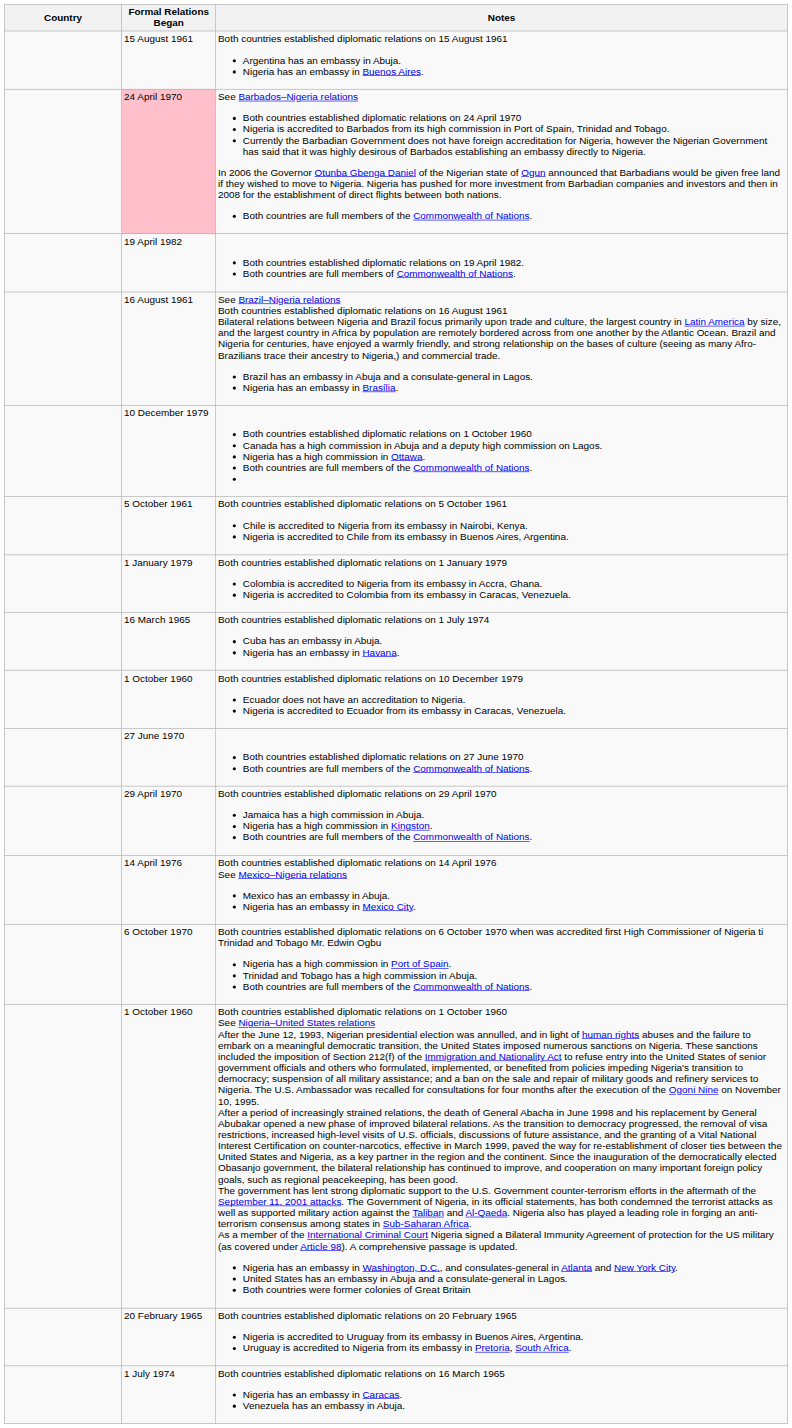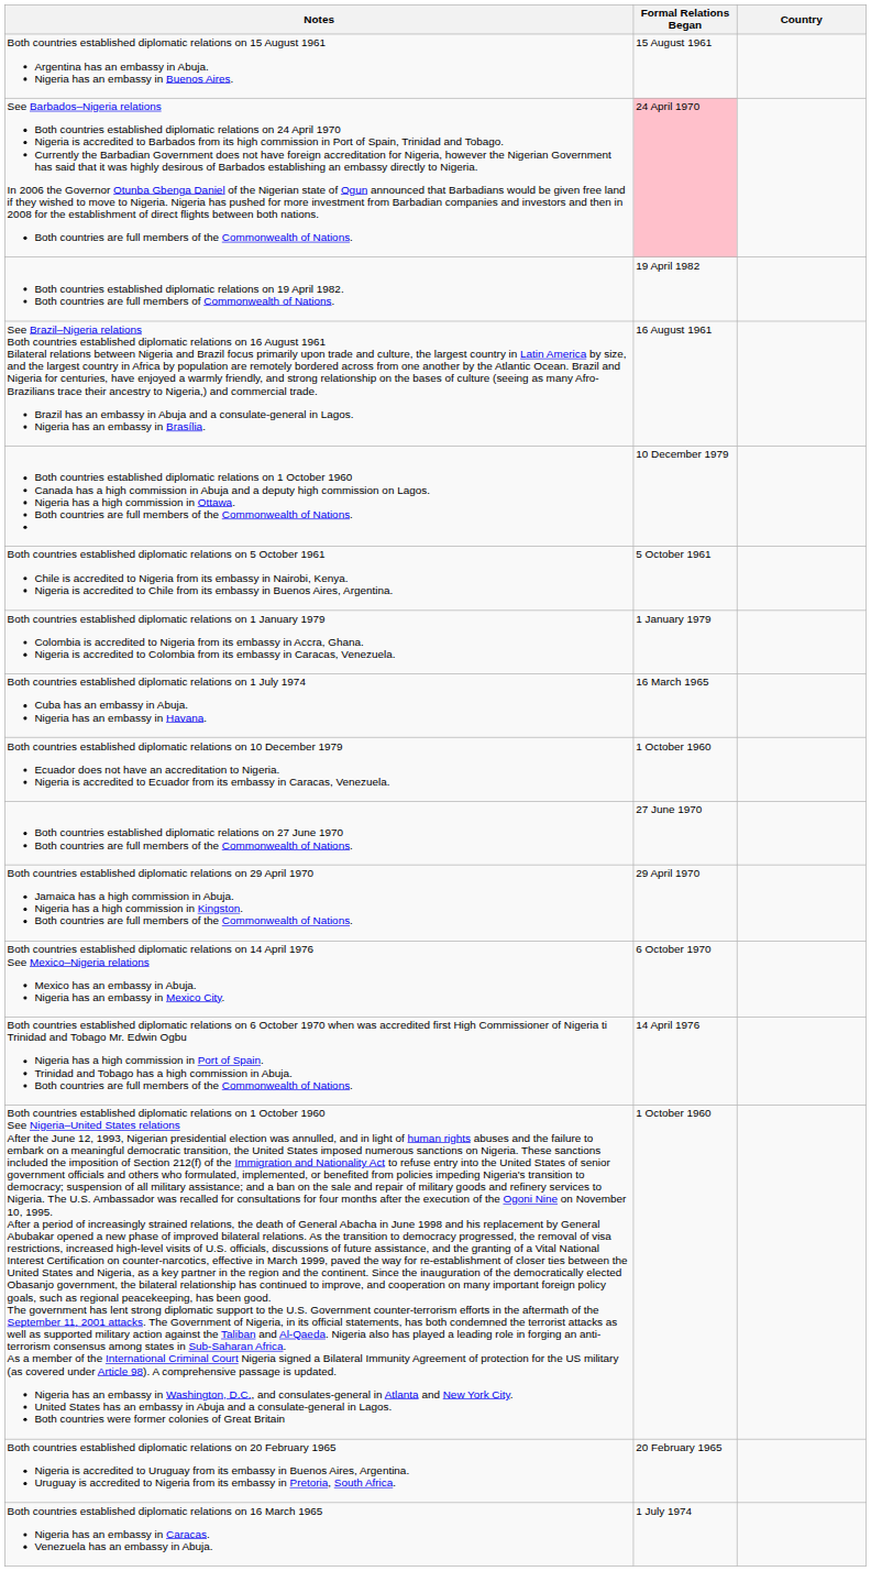columns swapped: Country <-> Notes
row 13 | Formal Relations Began: 14 April 1976 -> 6 October 1970
row 14 | Formal Relations Began: 6 October 1970 -> 14 April 1976
